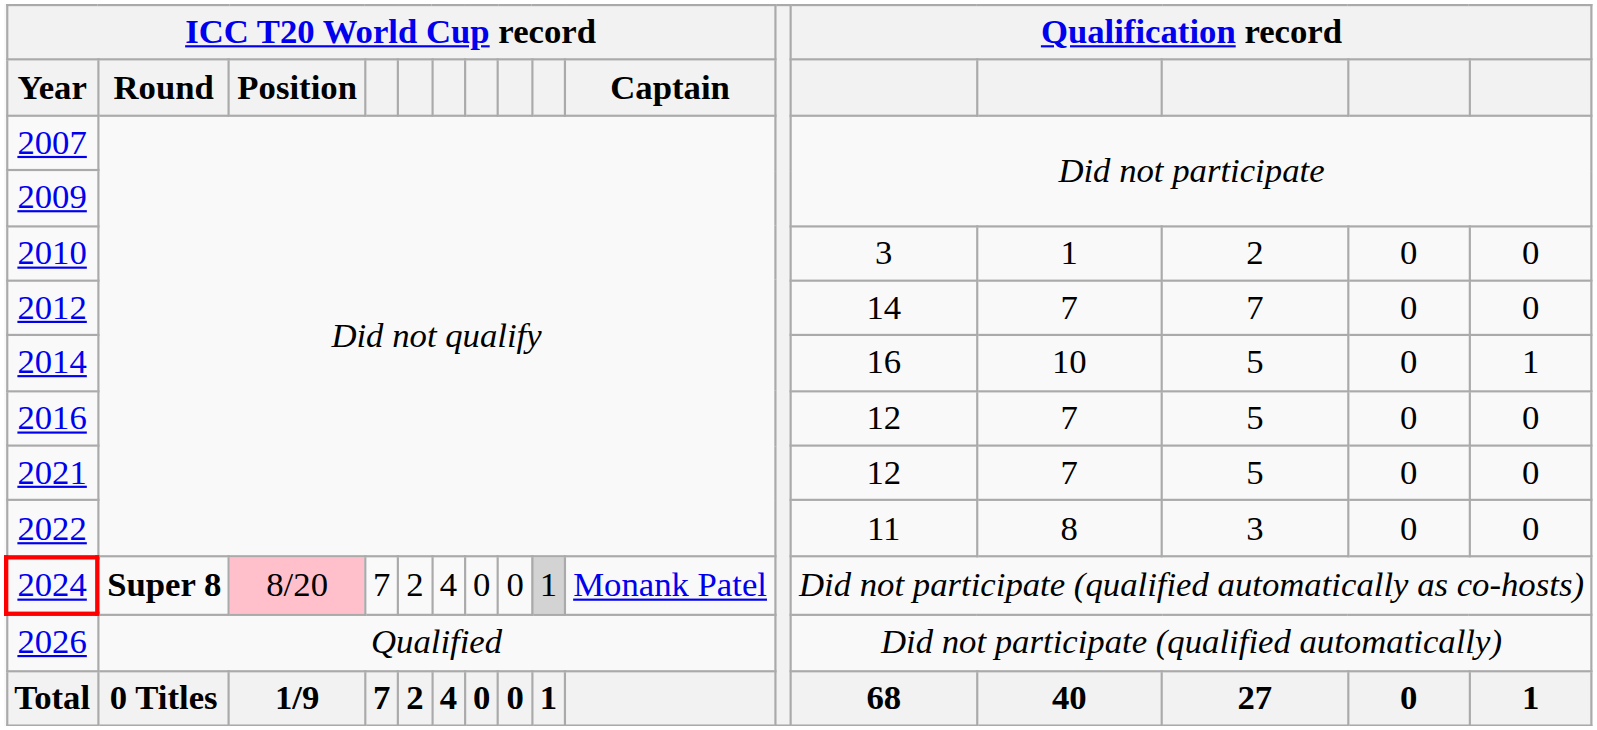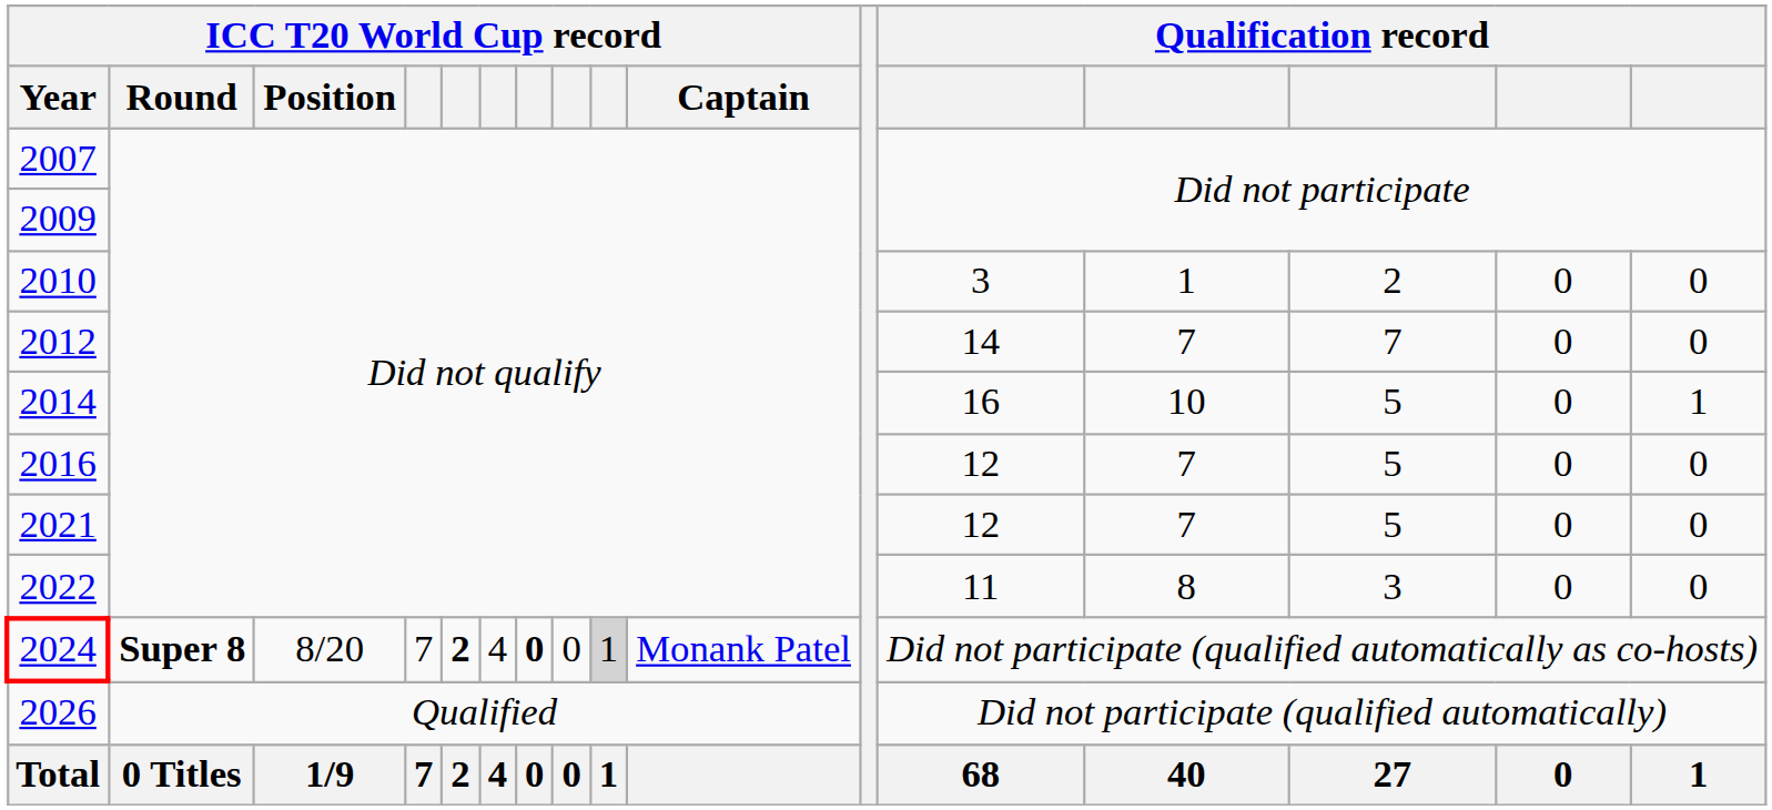2024 | ICC T20 World Cup record / Position: pink background -> no background
2024 | column 5: normal -> bold
2024 | column 7: normal -> bold
